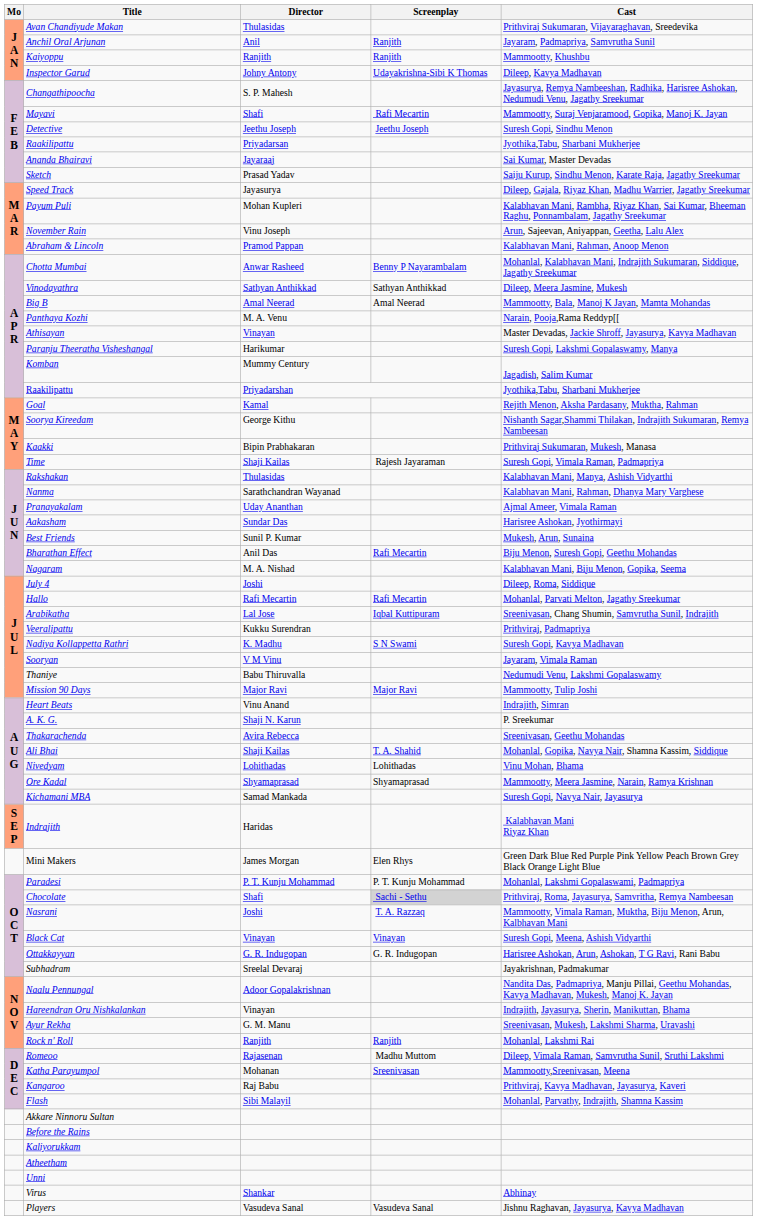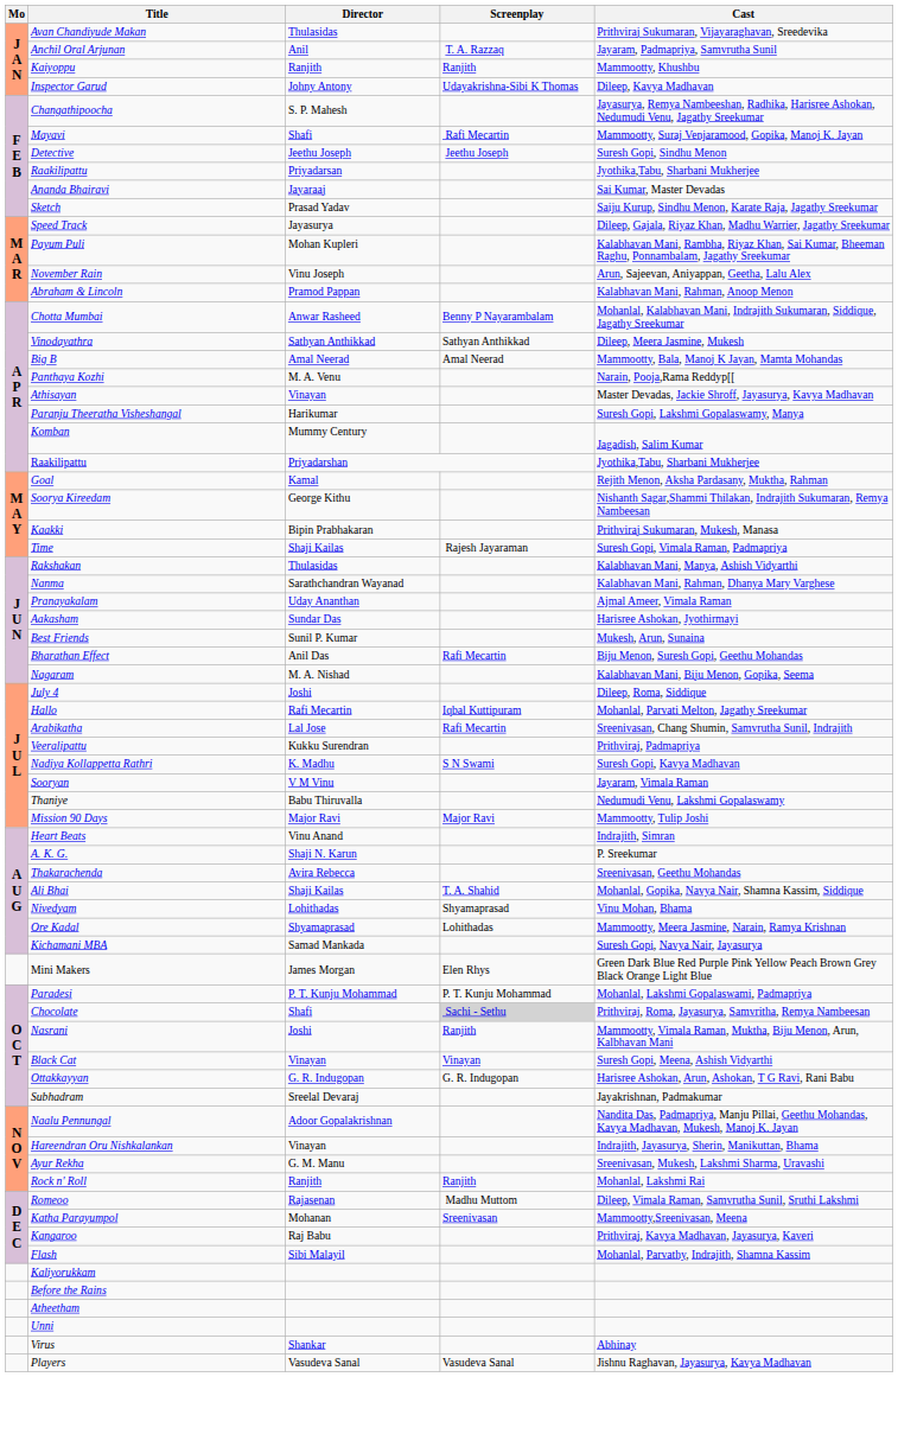Anchil Oral Arjunan | Screenplay: Ranjith -> T. A. Razzaq
Hallo | Screenplay: Rafi Mecartin -> Iqbal Kuttipuram
Arabikatha | Screenplay: Iqbal Kuttipuram -> Rafi Mecartin
Nivedyam | Screenplay: Lohithadas -> Shyamaprasad
Ore Kadal | Screenplay: Shyamaprasad -> Lohithadas
- row: S E P | Indrajith | Haridas | Kalabhavan Mani Riyaz Khan
Nasrani | Screenplay: T. A. Razzaq -> Ranjith
- row: Akkare Ninnoru Sultan
rows swapped: Kaliyorukkam <-> Before the Rains
